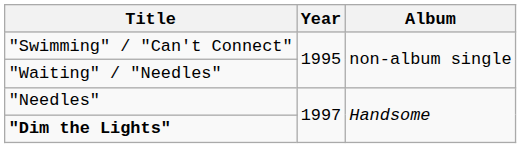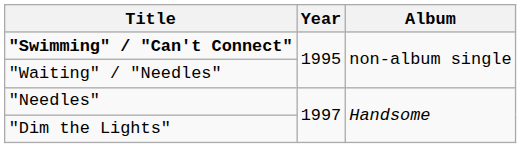"Swimming" / "Can't Connect" | Title: normal -> bold
"Dim the Lights" | Title: bold -> normal
